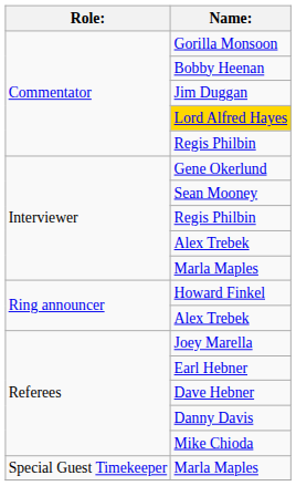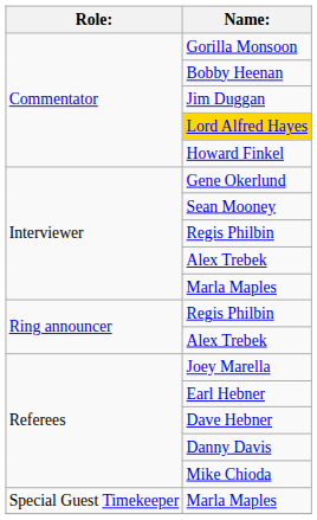row 6 | Name:: Regis Philbin -> Howard Finkel
row 12 | Name:: Howard Finkel -> Regis Philbin
